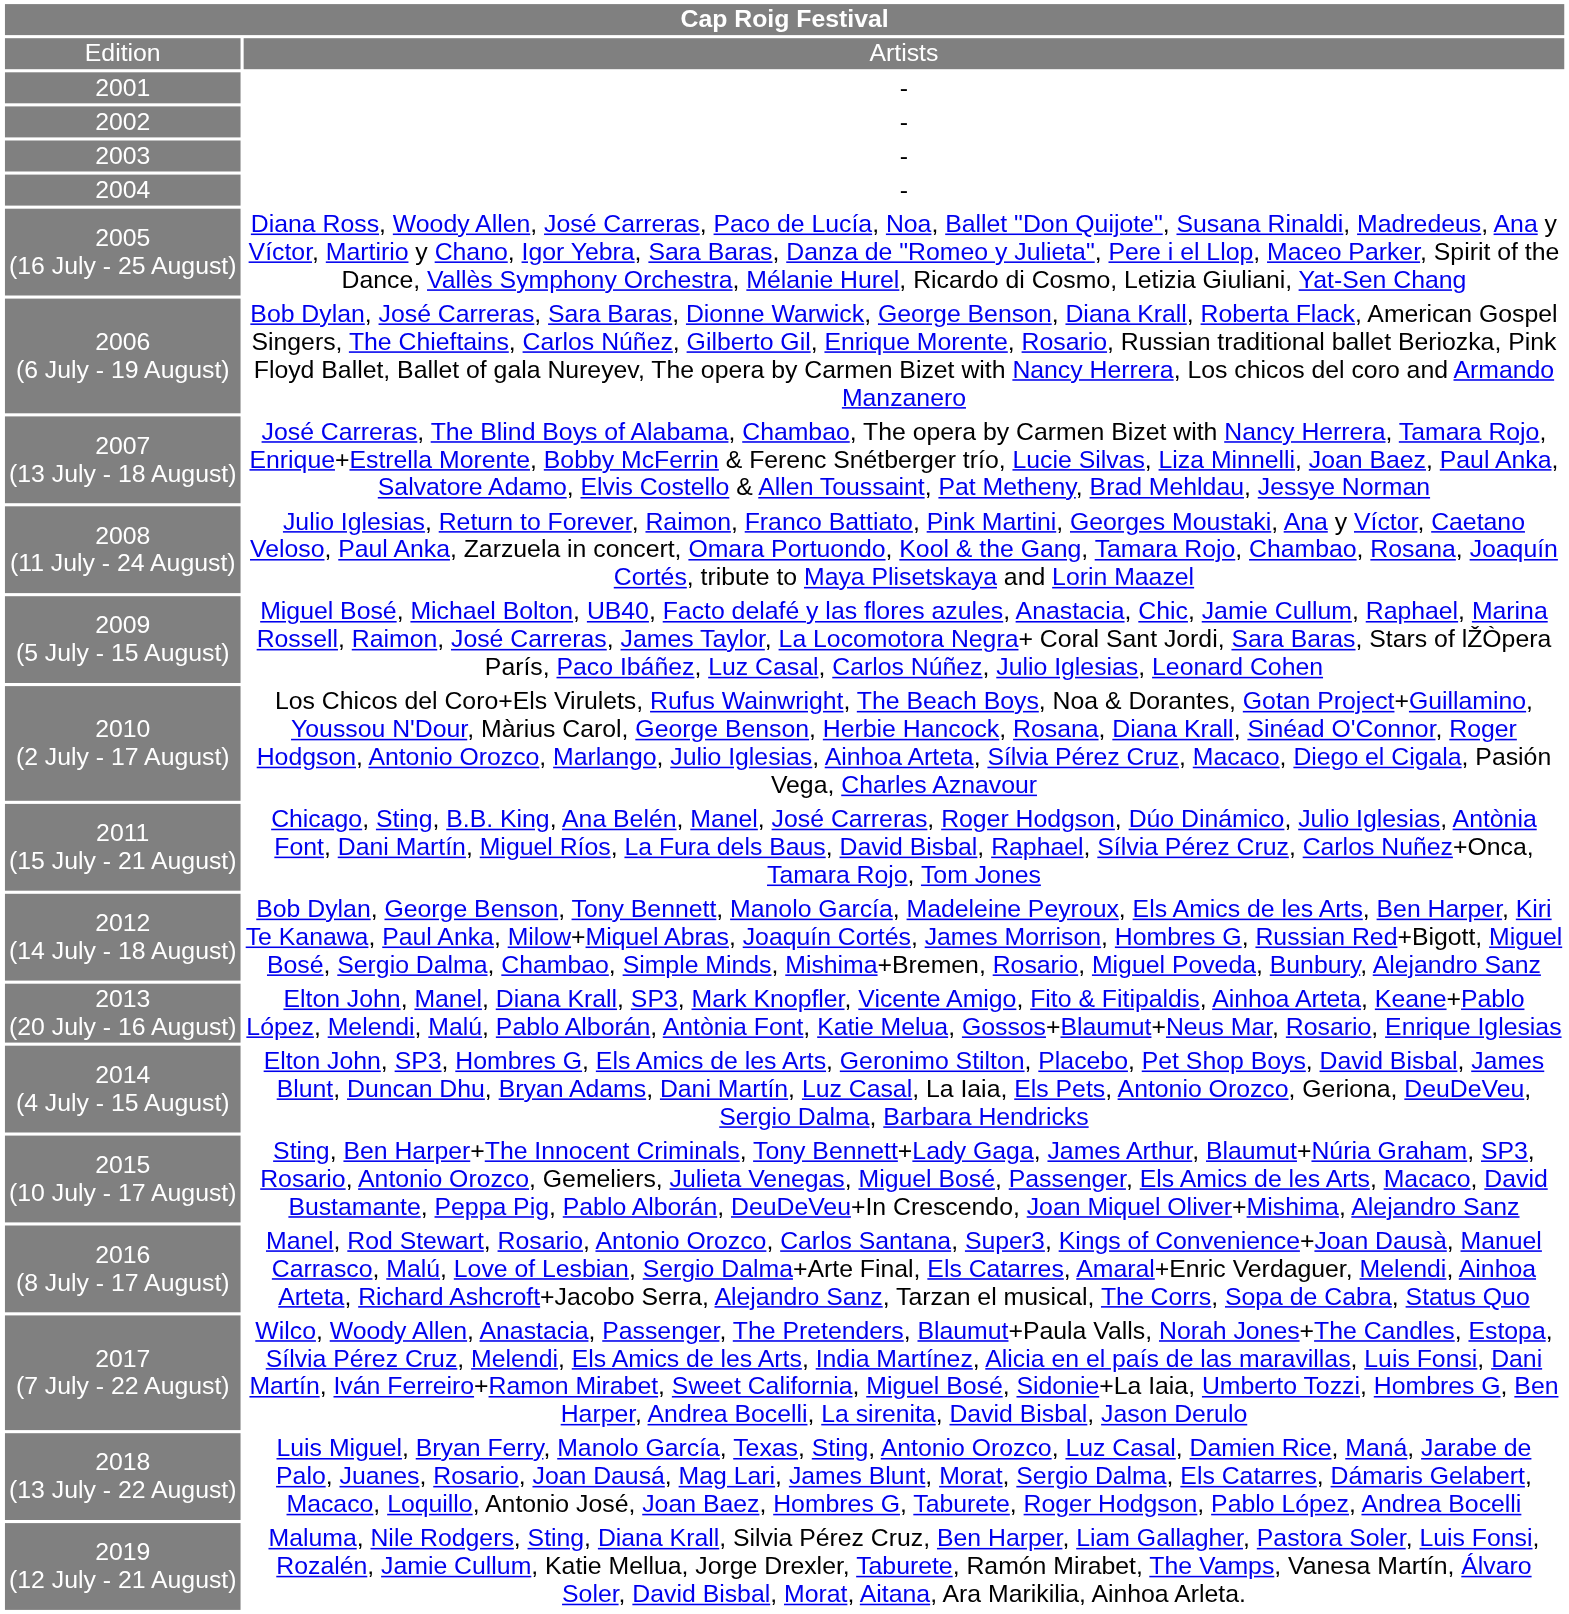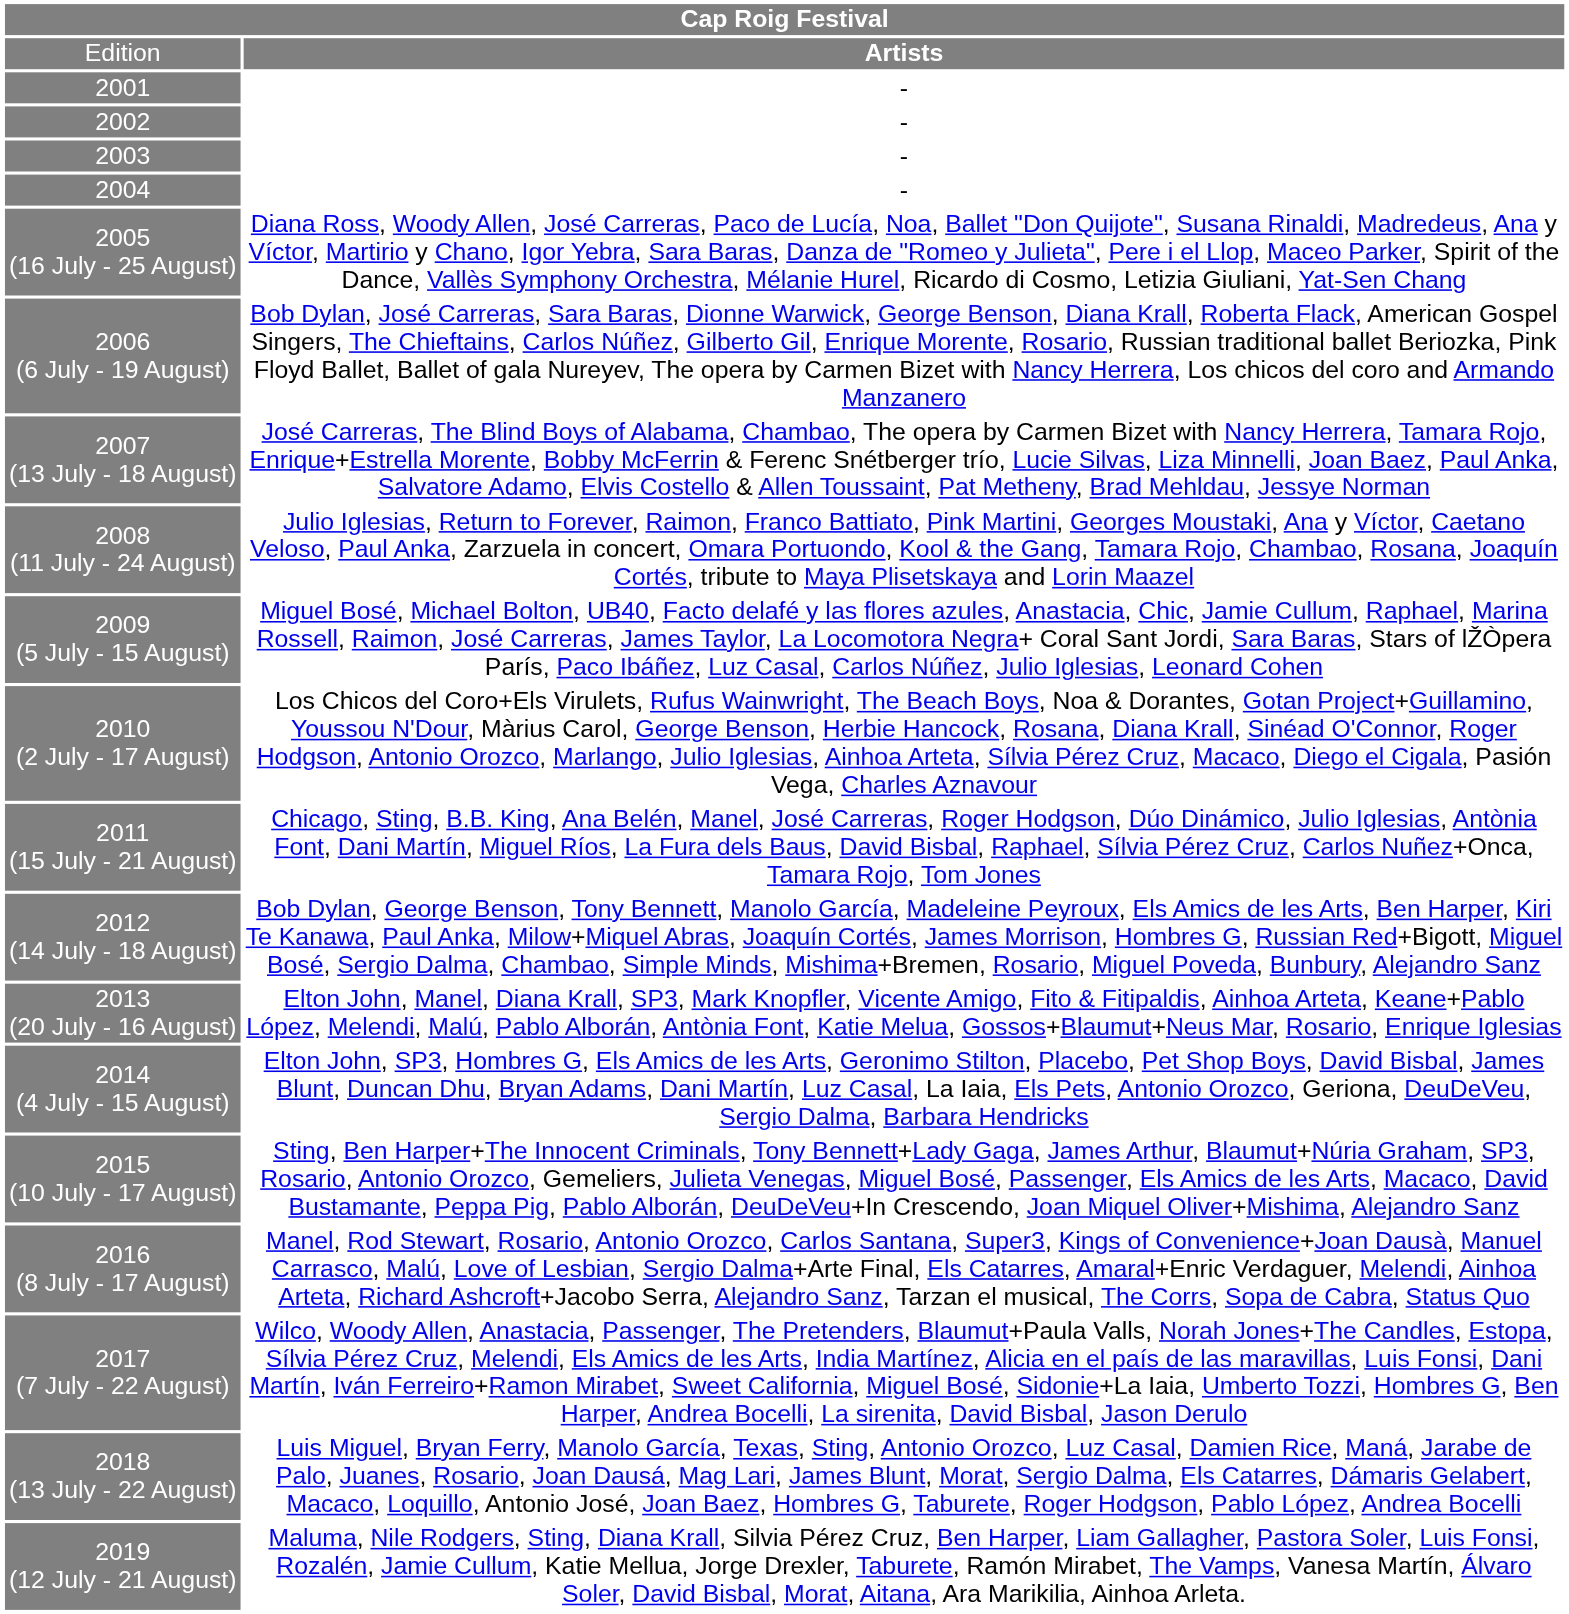Edition | column 2: normal -> bold
